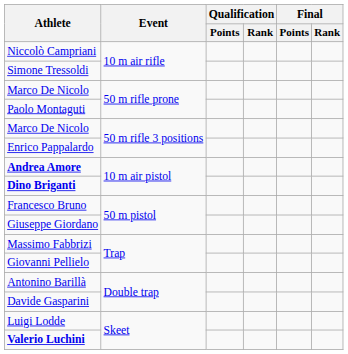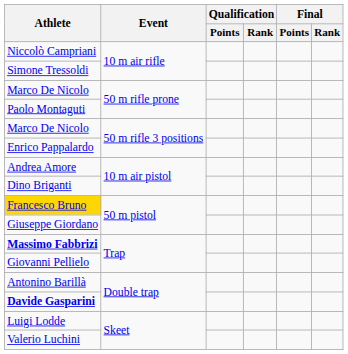Andrea Amore | Athlete: bold -> normal
Dino Briganti | Athlete: bold -> normal
Francesco Bruno | Athlete: no background -> gold background
Massimo Fabbrizi | Athlete: normal -> bold
Davide Gasparini | Athlete: normal -> bold
Valerio Luchini | Athlete: bold -> normal
